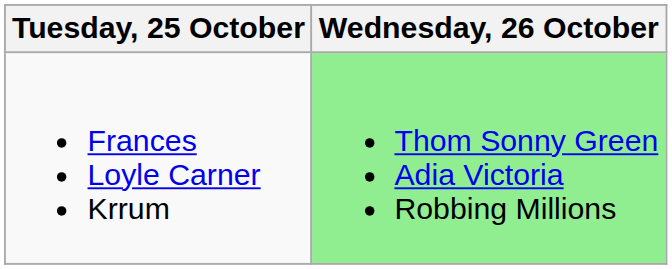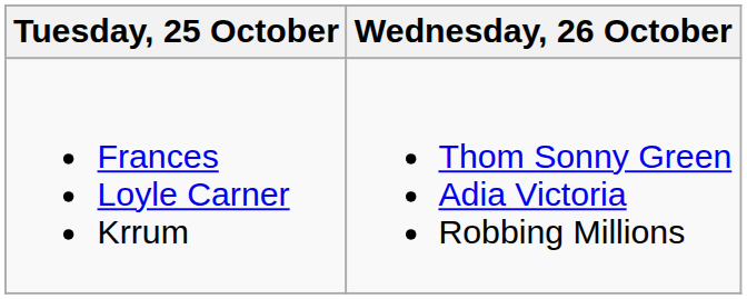Frances Loyle Carner Krrum | Wednesday, 26 October: lightgreen background -> no background
